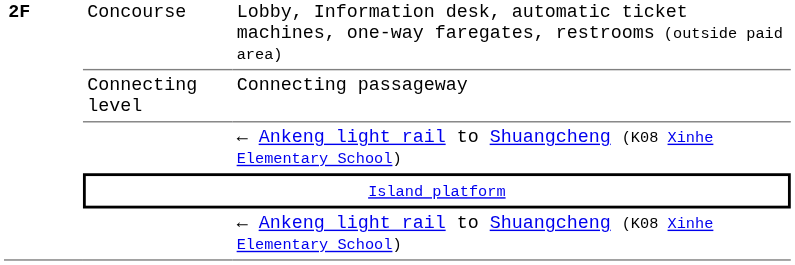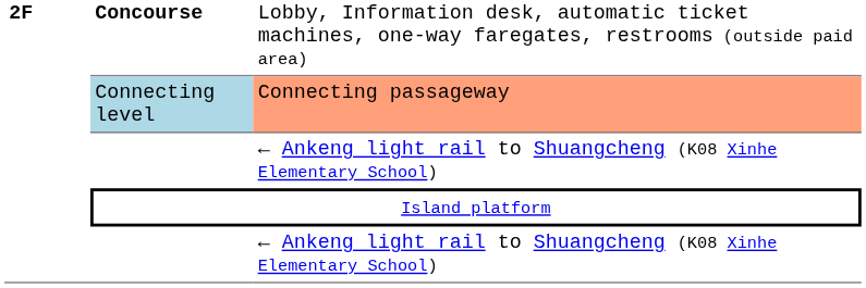Concourse | column 2: normal -> bold
Connecting level | column 2: no background -> lightblue background
Connecting level | column 3: no background -> lightsalmon background
